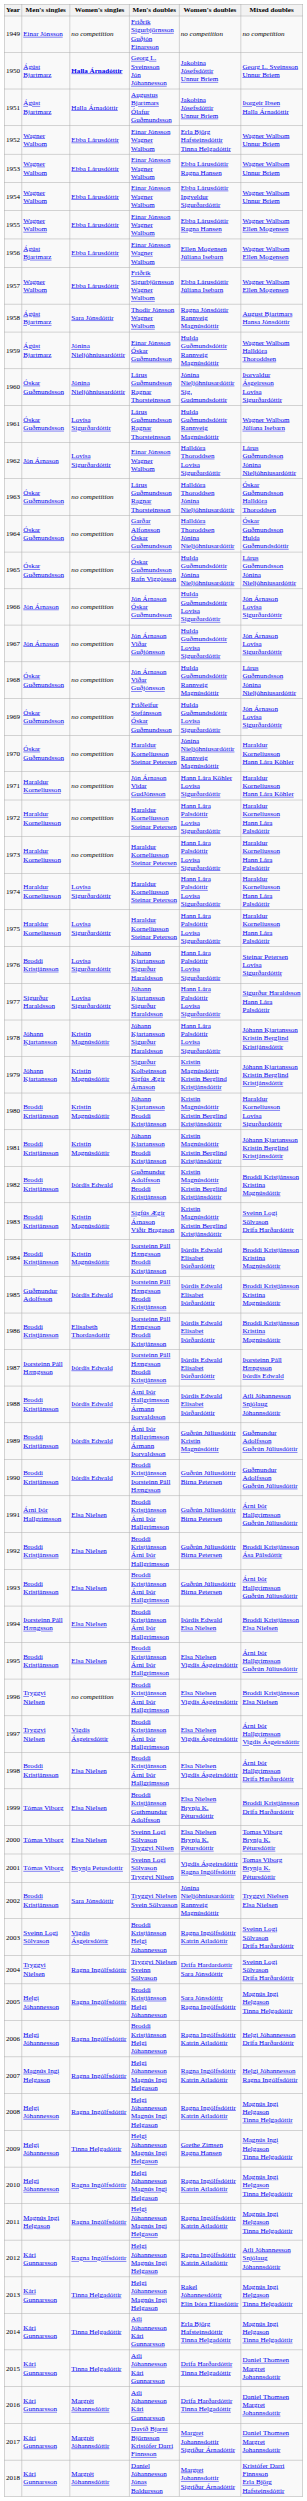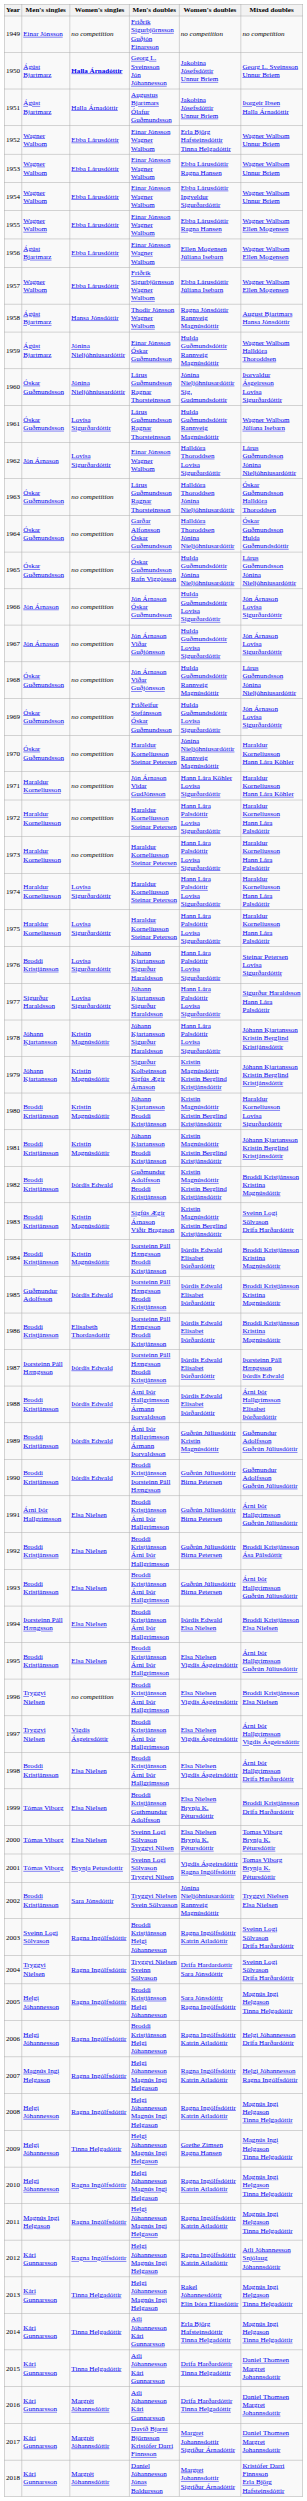1958 | Women's singles: Sara Jónsdóttir -> Hansa Jónsdóttir
1988 | Mixed doubles: Atli Jóhannesson Snjólaug Jóhannsdóttir -> Árni Þór Hallgrímsson Elísabet Þórðardóttir
2003 | Women's singles: Vigdís Ásgeirsdóttir -> Ragna Ingólfsdóttir
